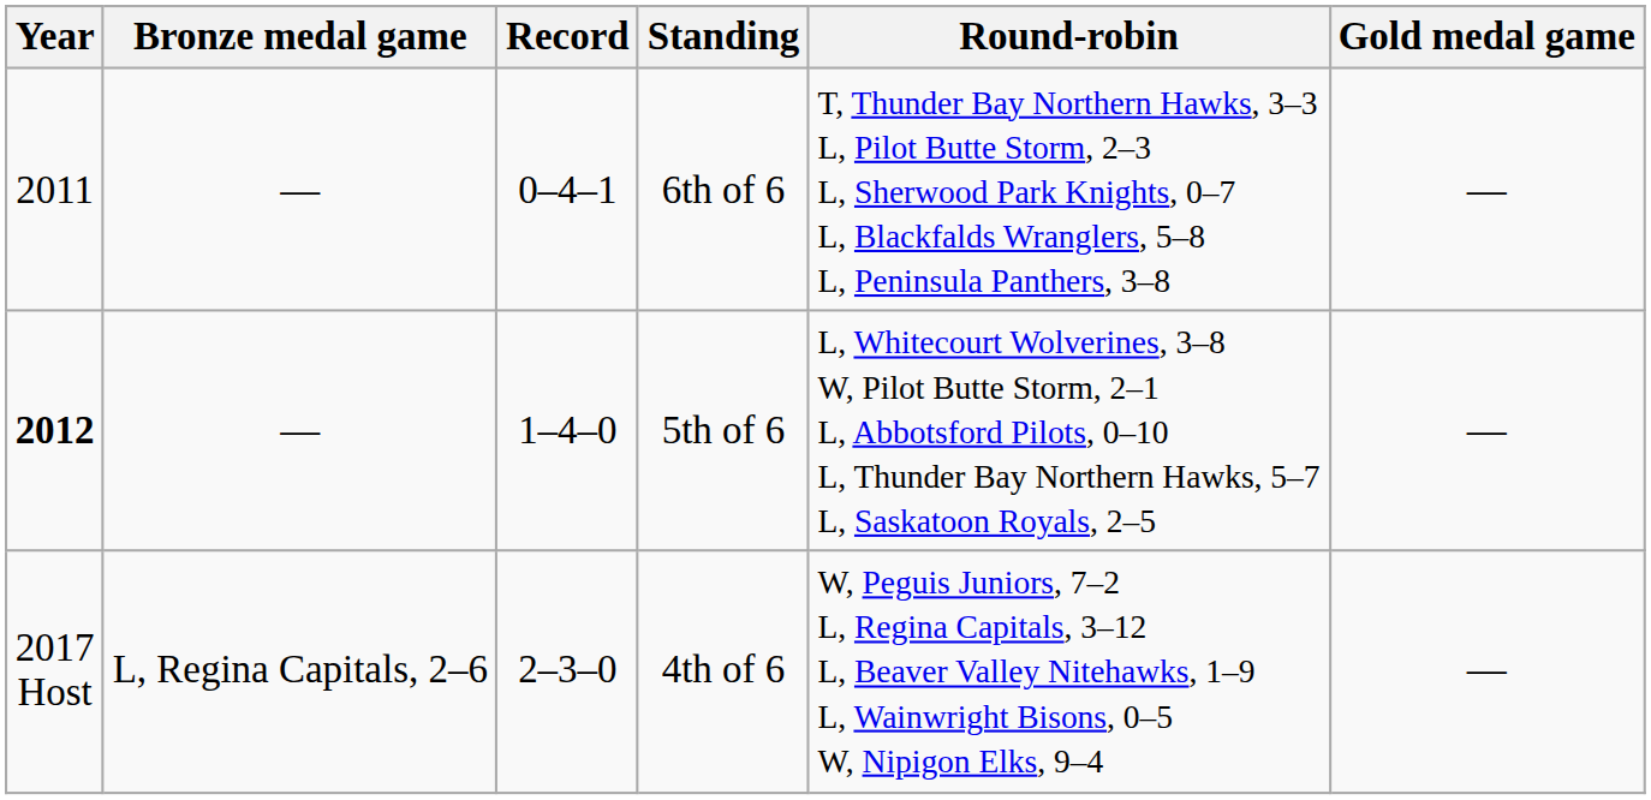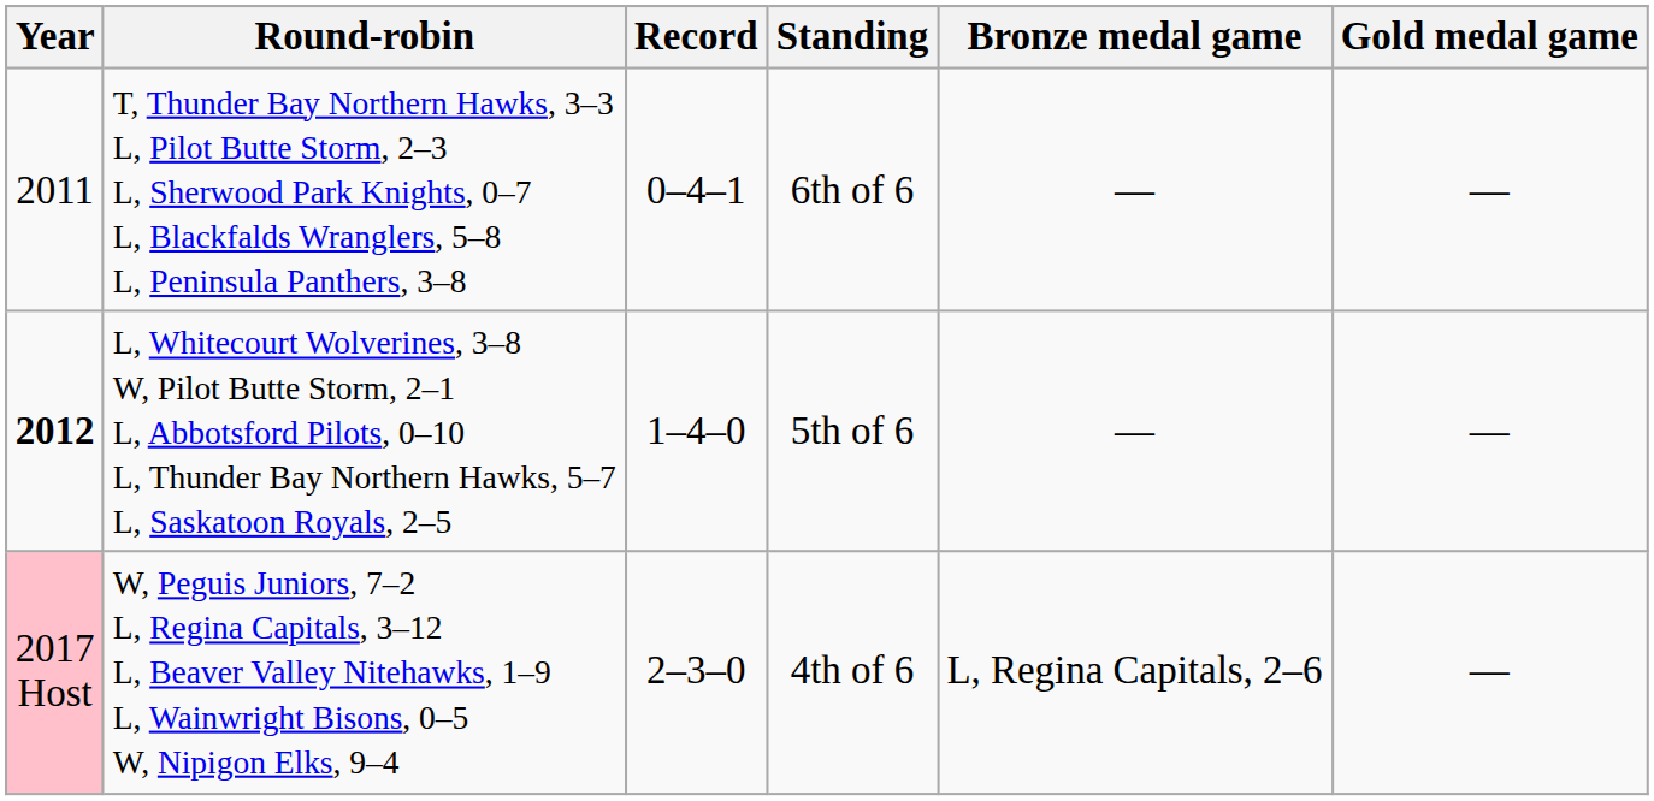columns swapped: Round-robin <-> Bronze medal game
row 4 | Year: no background -> pink background
